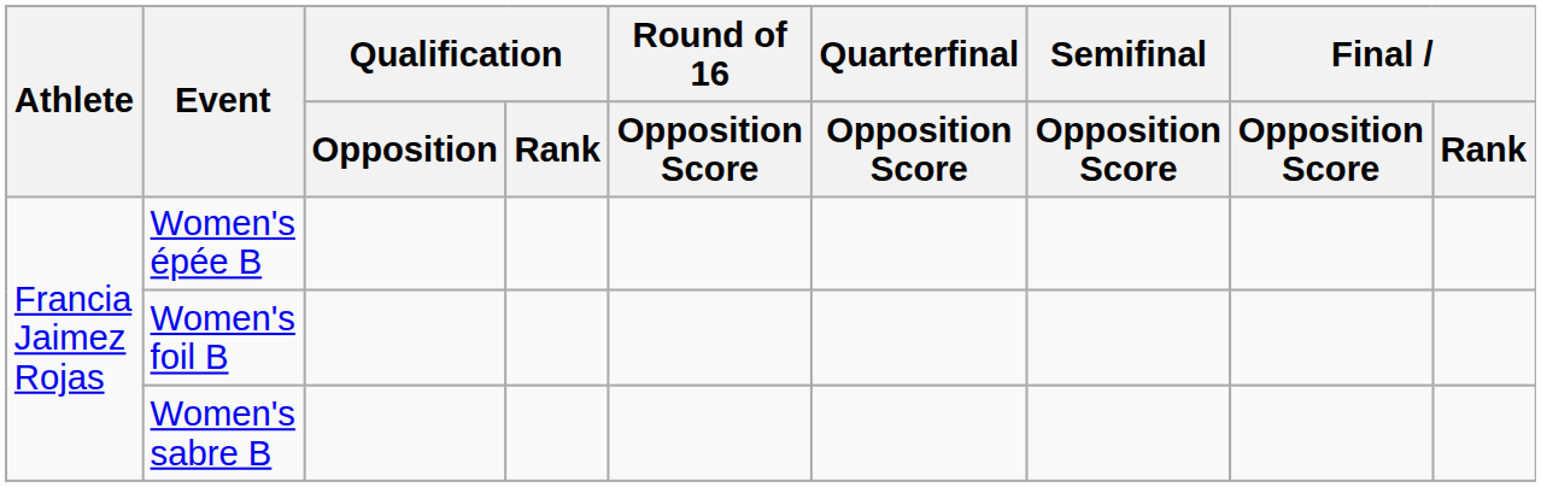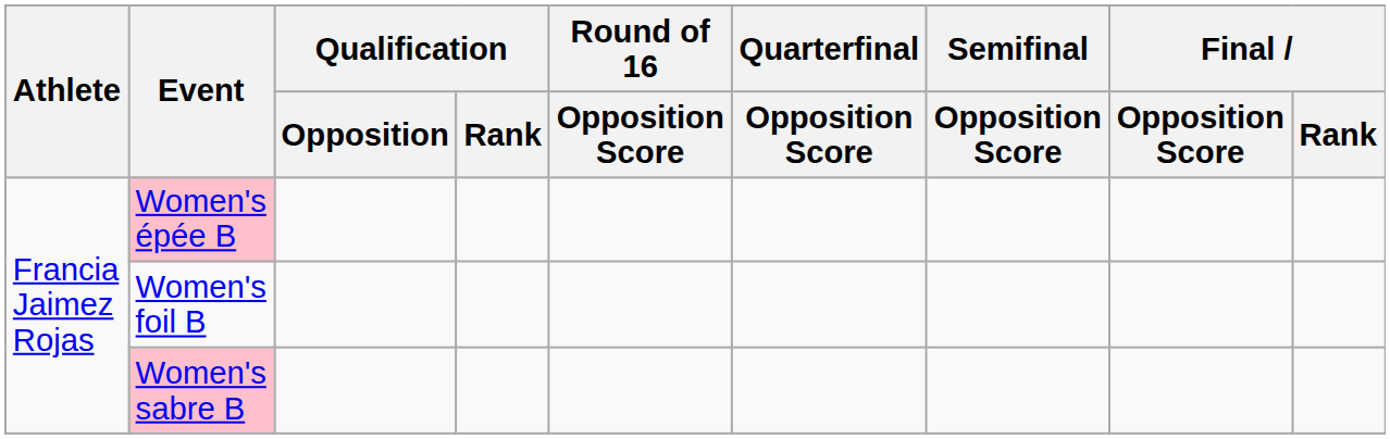Women's épée B | Event: no background -> pink background
Women's sabre B | Event: no background -> pink background
